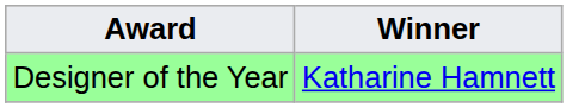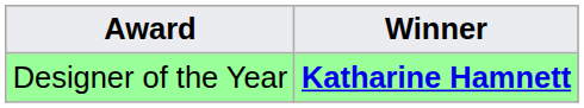Designer of the Year | Winner: normal -> bold
